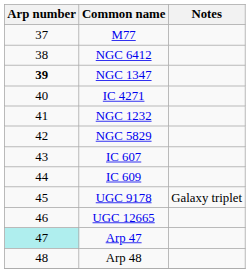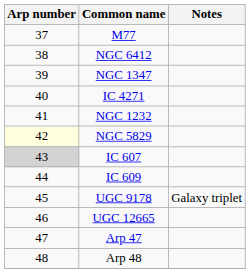NGC 1347 | Arp number: bold -> normal
NGC 5829 | Arp number: no background -> lightyellow background
IC 607 | Arp number: no background -> lightgrey background
Arp 47 | Arp number: paleturquoise background -> no background
